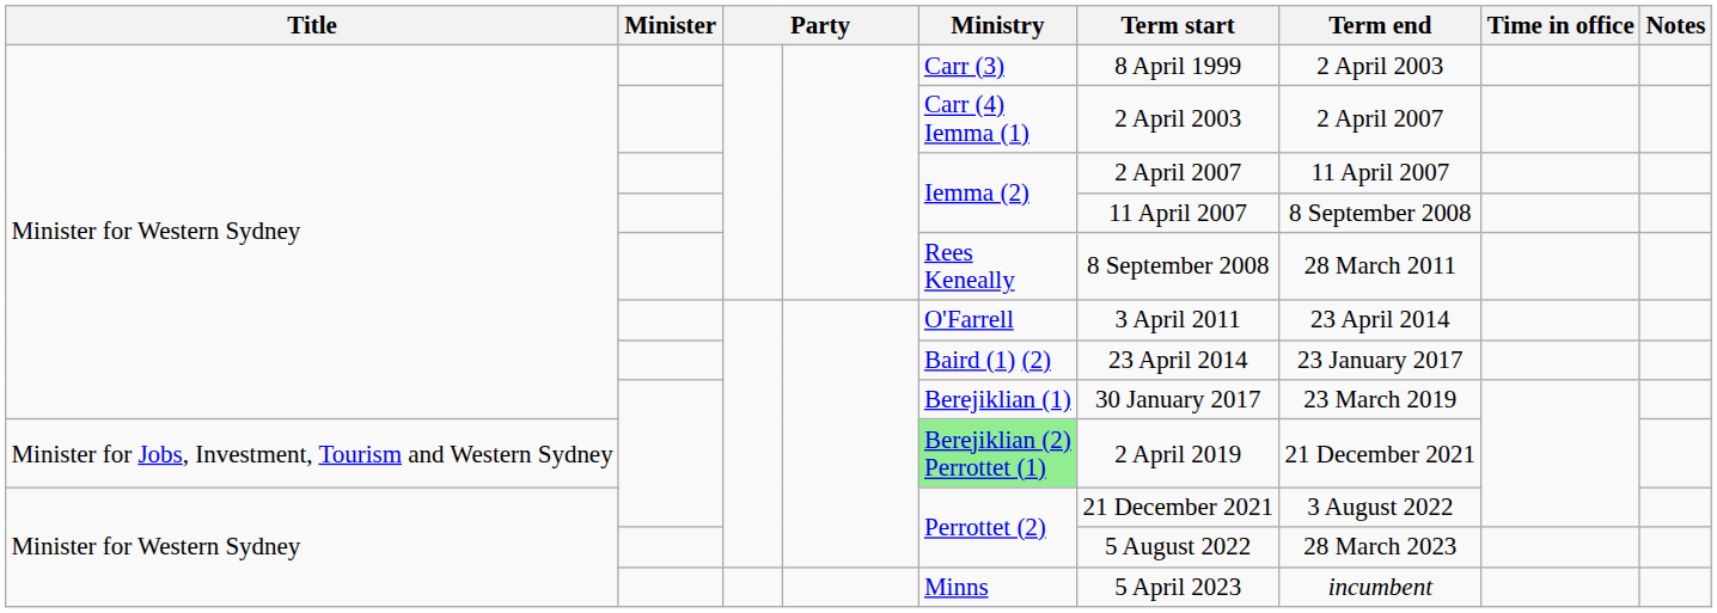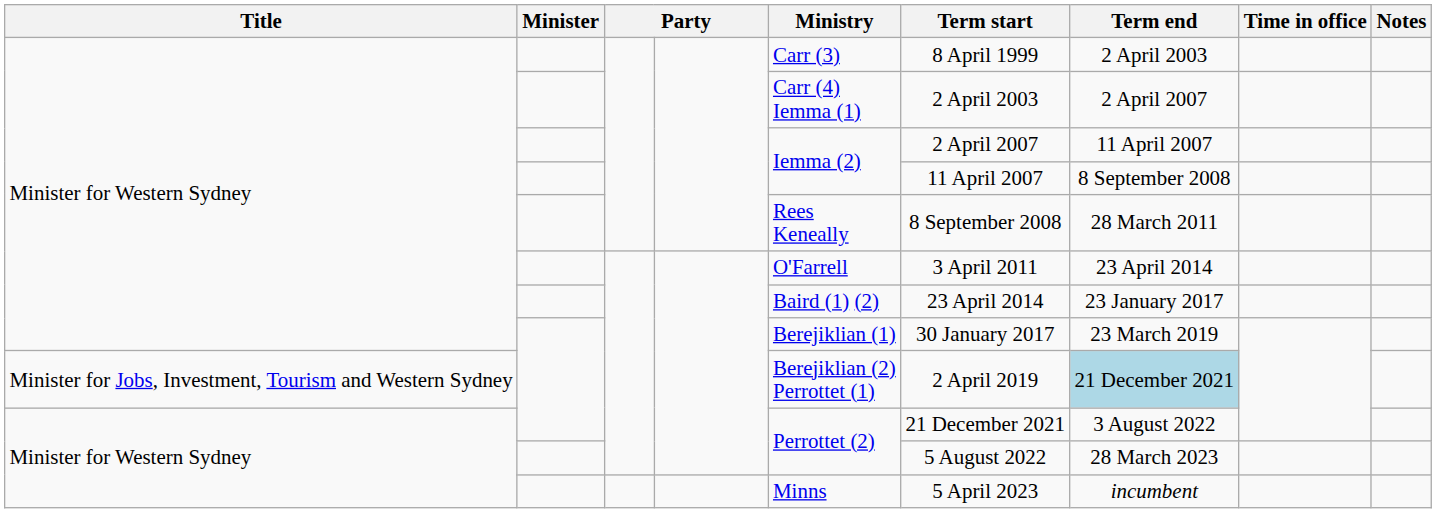Minister for Jobs, Investment, Tourism and Western Sydney | Ministry: lightgreen background -> no background
Minister for Jobs, Investment, Tourism and Western Sydney | Term end: no background -> lightblue background
